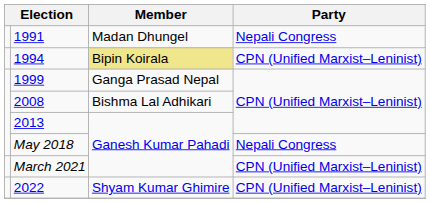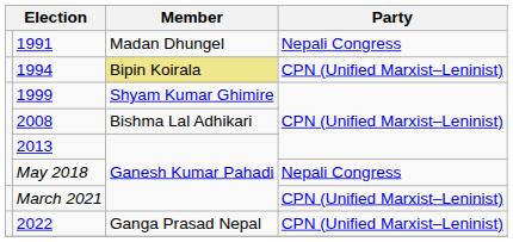1999 | Member: Ganga Prasad Nepal -> Shyam Kumar Ghimire
2022 | Member: Shyam Kumar Ghimire -> Ganga Prasad Nepal
